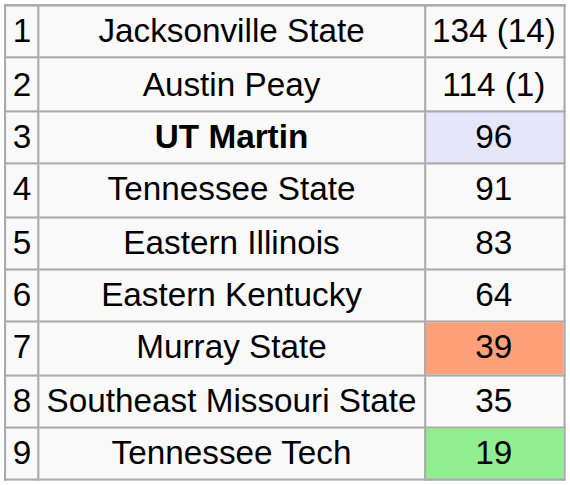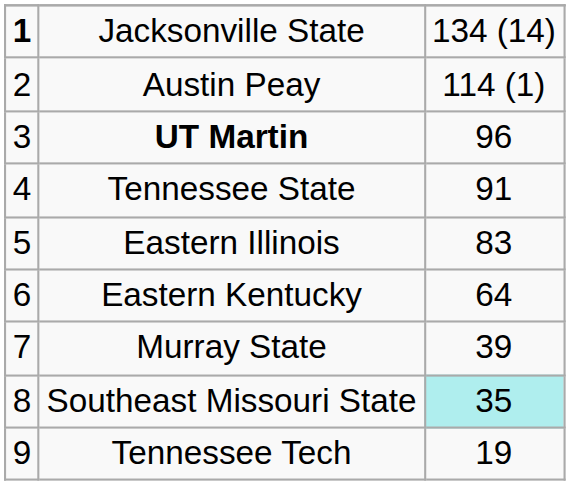Jacksonville State | column 1: normal -> bold
UT Martin | column 3: lavender background -> no background
Murray State | column 3: lightsalmon background -> no background
Southeast Missouri State | column 3: no background -> paleturquoise background
Tennessee Tech | column 3: lightgreen background -> no background
